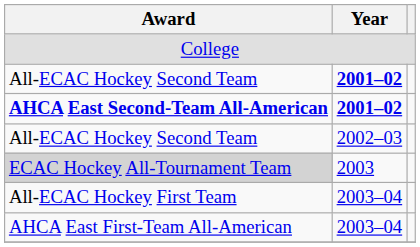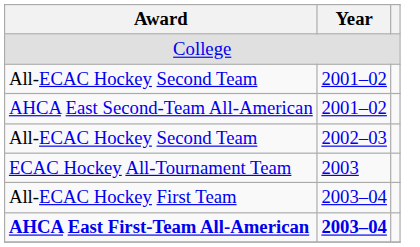All-ECAC Hockey Second Team / 2001–02 | Year: bold -> normal
AHCA East Second-Team All-American | Award: bold -> normal
AHCA East Second-Team All-American | Year: bold -> normal
ECAC Hockey All-Tournament Team | Award: lightgrey background -> no background
AHCA East First-Team All-American | Award: normal -> bold
AHCA East First-Team All-American | Year: normal -> bold
